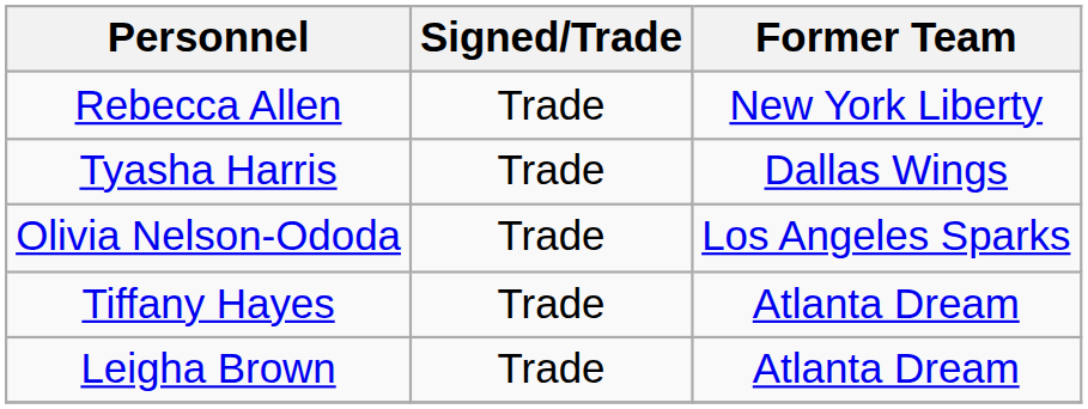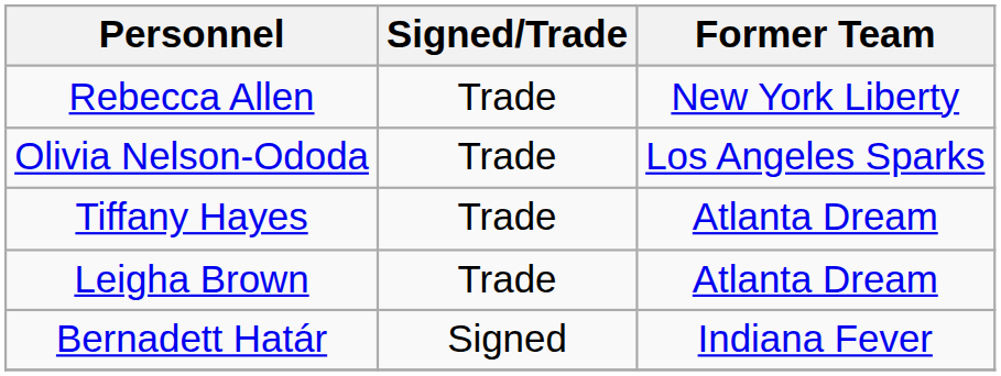- row: Tyasha Harris | Trade | Dallas Wings
+ row: Bernadett Határ | Signed | Indiana Fever
